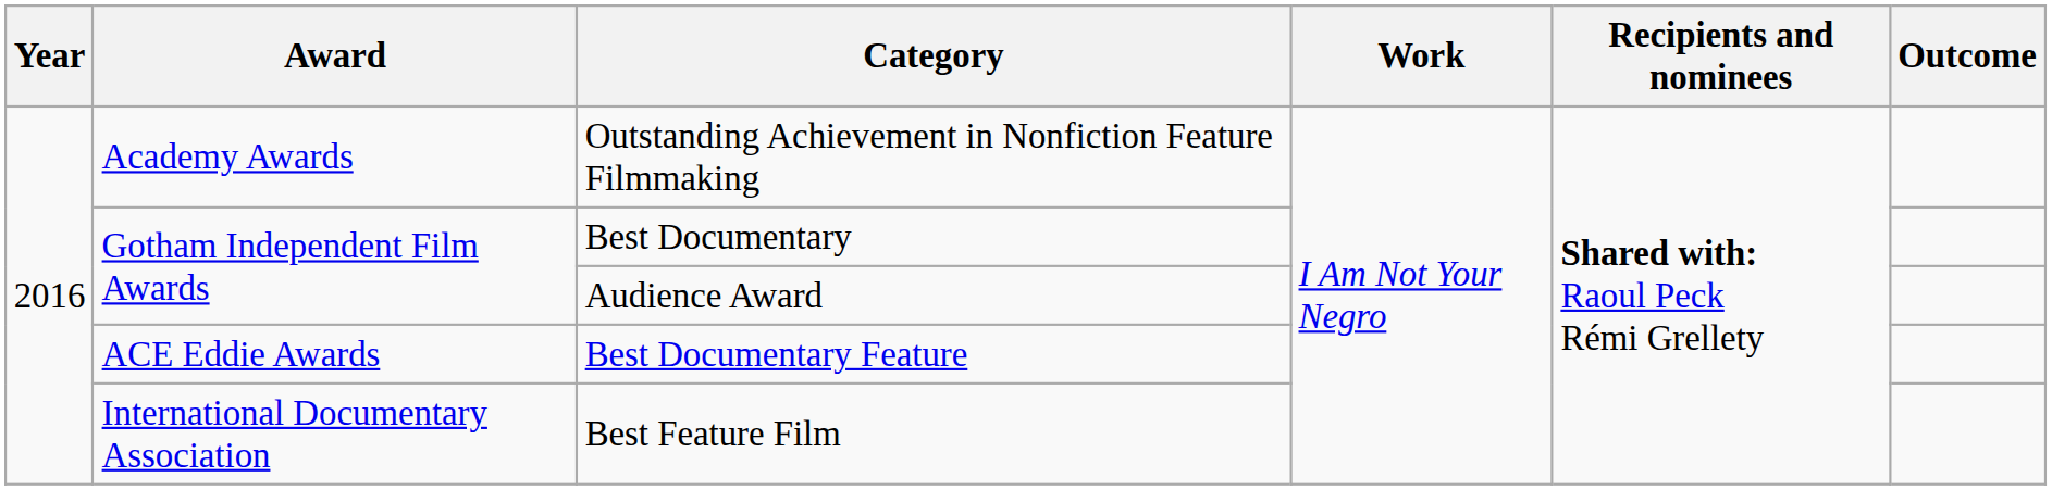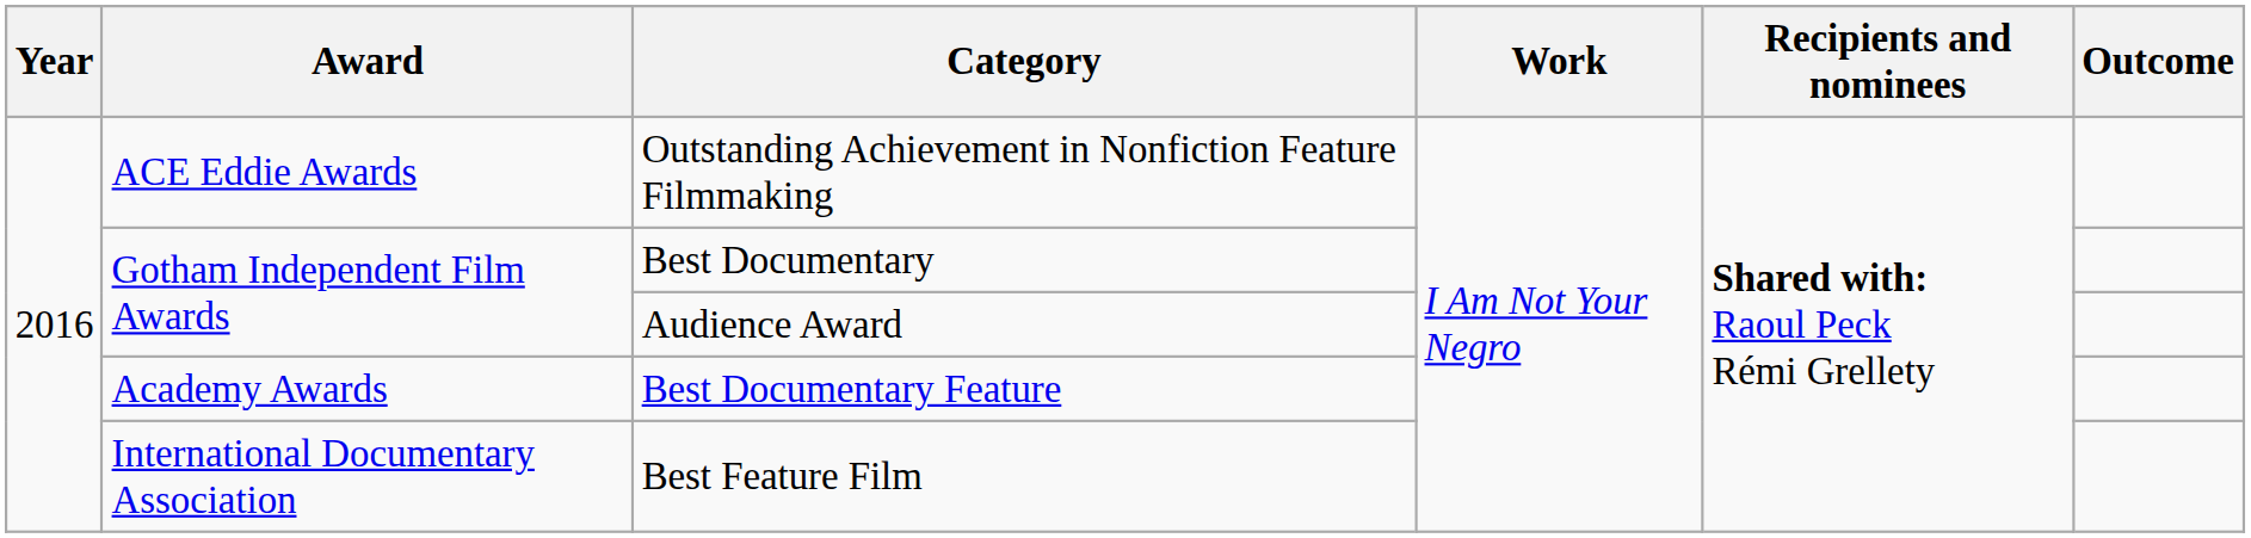Outstanding Achievement in Nonfiction Feature Filmmaking | Award: Academy Awards -> ACE Eddie Awards
Best Documentary Feature | Award: ACE Eddie Awards -> Academy Awards
